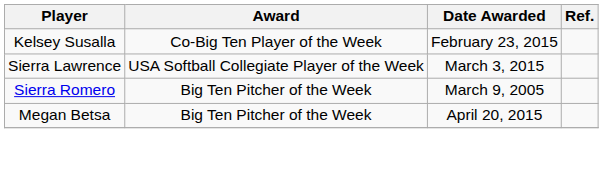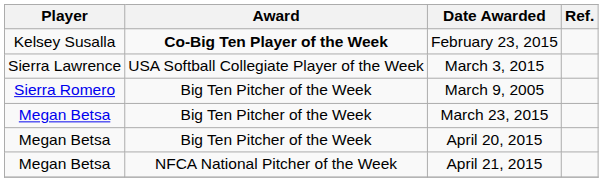February 23, 2015 | Award: normal -> bold
+ row: Megan Betsa | Big Ten Pitcher of the Week | March 23, 2015
+ row: Megan Betsa | NFCA National Pitcher of the Week | April 21, 2015
